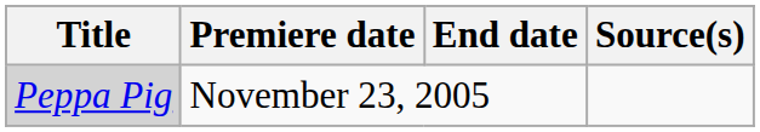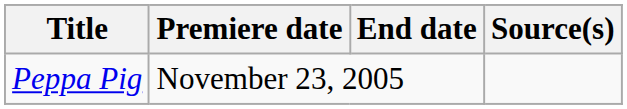Peppa Pig | Title: lightgrey background -> no background
